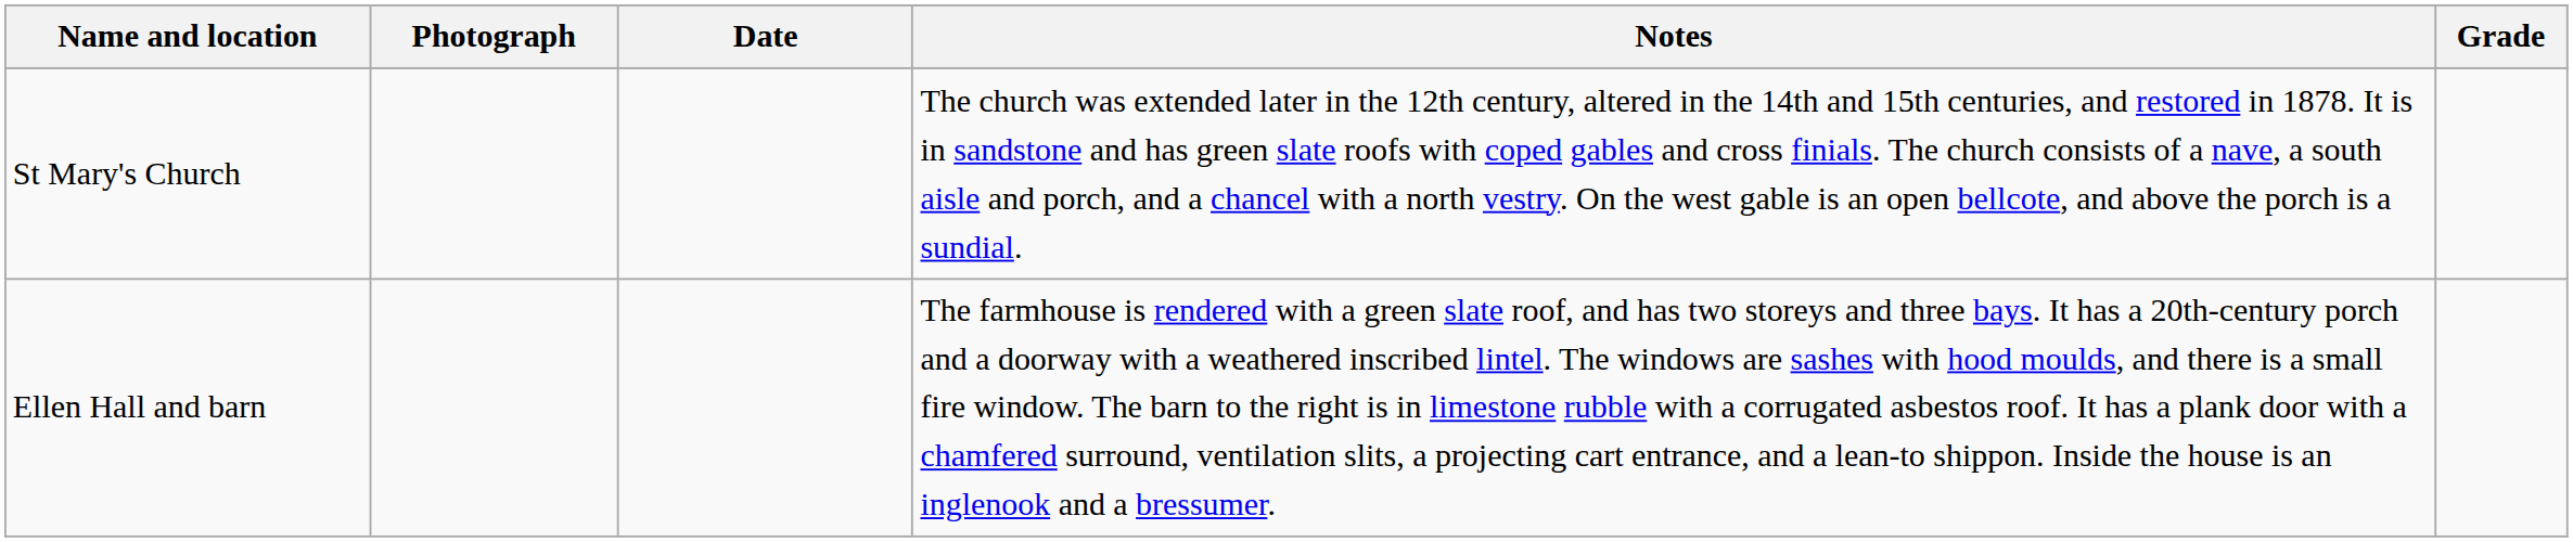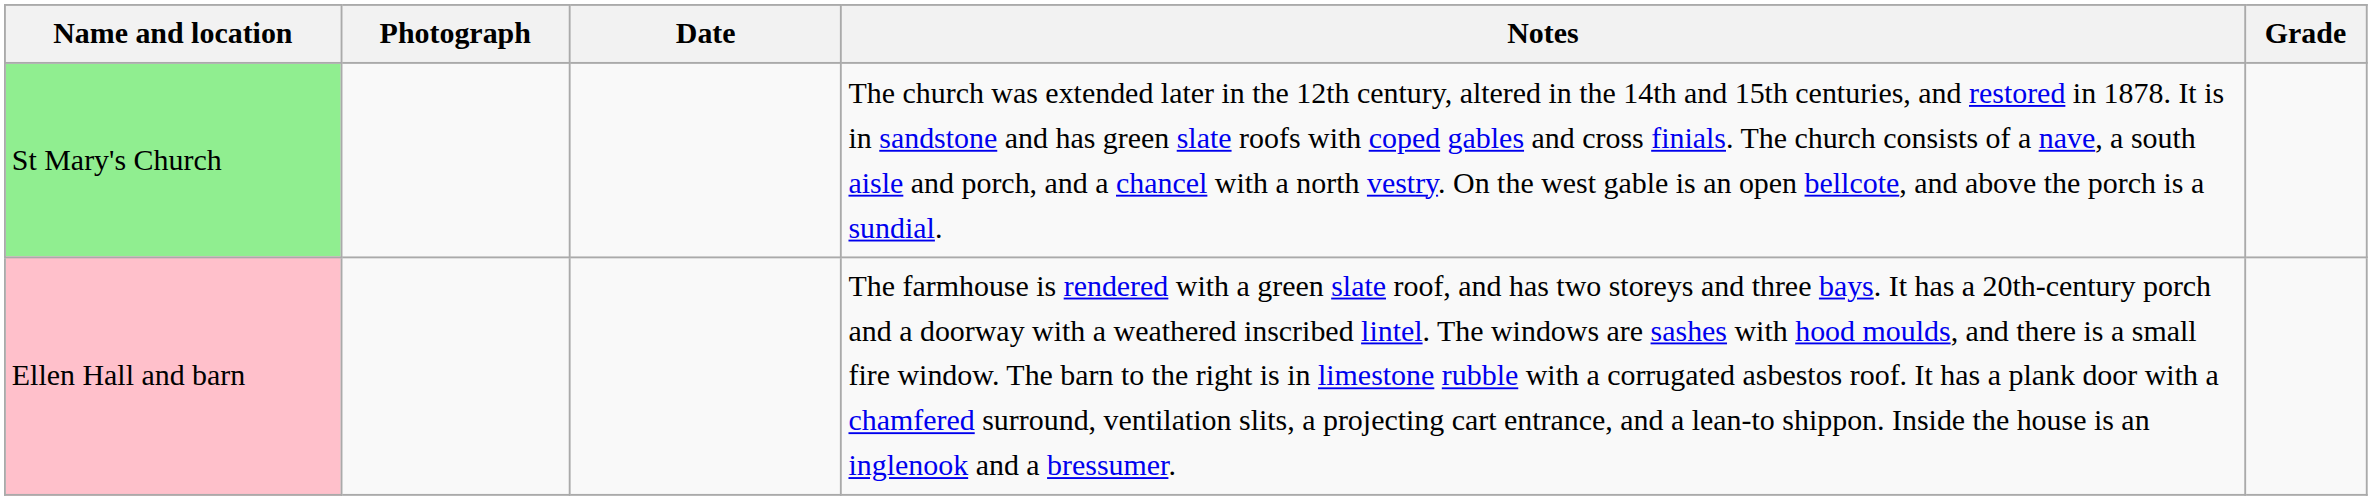St Mary's Church | Name and location: no background -> lightgreen background
Ellen Hall and barn | Name and location: no background -> pink background
